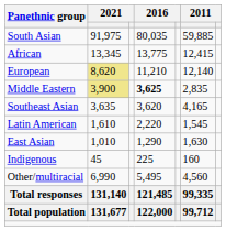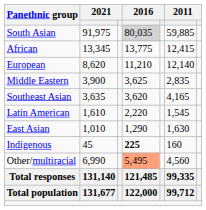South Asian | column 4: no background -> lightgrey background
European | column 2: khaki background -> no background
Middle Eastern | column 2: khaki background -> no background
Middle Eastern | column 4: bold -> normal
Indigenous | column 4: normal -> bold
Other/multiracial | column 4: no background -> lightsalmon background
